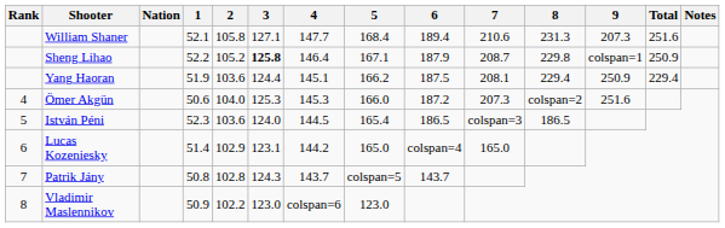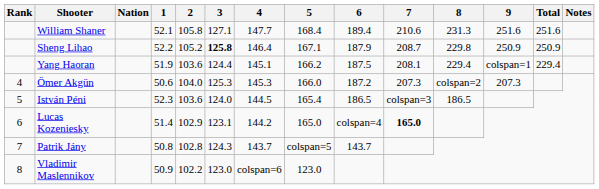William Shaner | 9: 207.3 -> 251.6
Sheng Lihao | 9: colspan=1 -> 250.9
Yang Haoran | 9: 250.9 -> colspan=1
Ömer Akgün | 9: 251.6 -> 207.3
Lucas Kozeniesky | 7: normal -> bold
